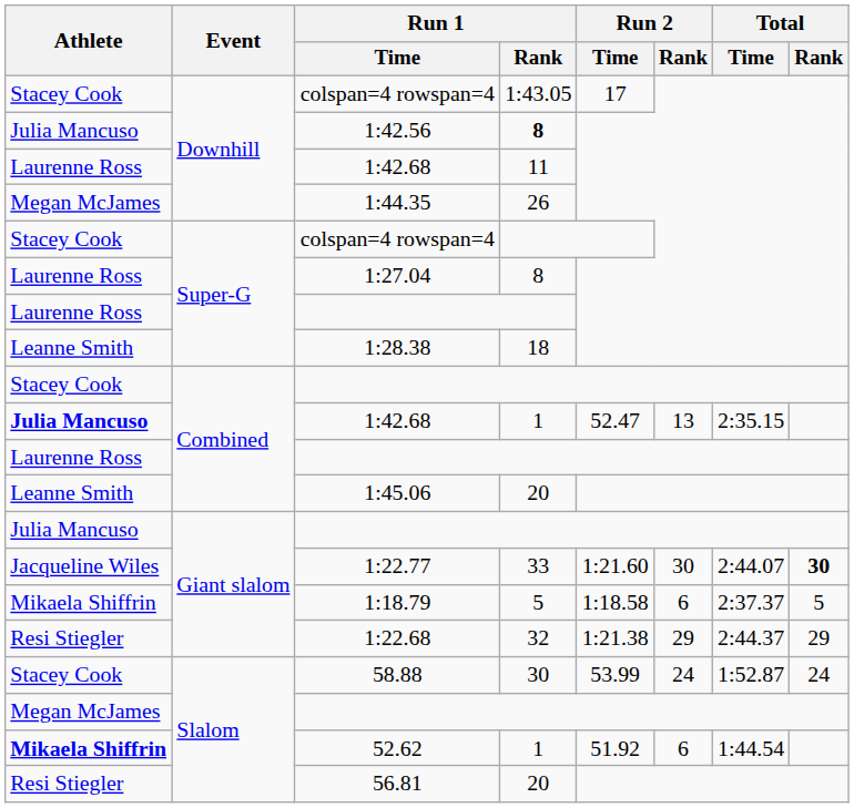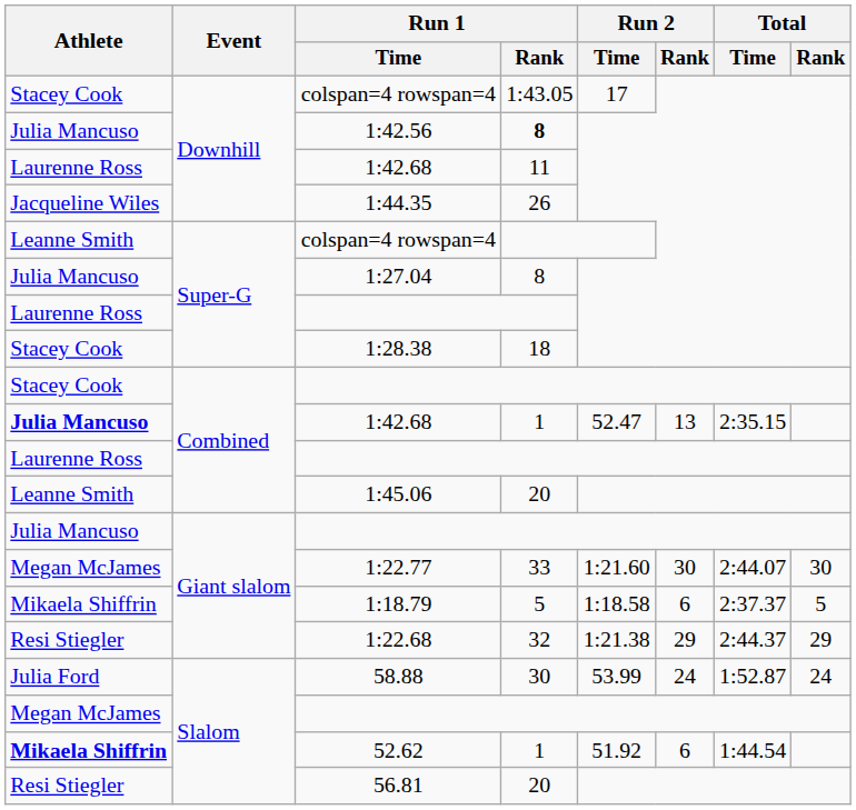1:44.35 | Athlete: Megan McJames -> Jacqueline Wiles
Super-G / colspan=4 rowspan=4 | Athlete: Stacey Cook -> Leanne Smith
1:27.04 | Athlete: Laurenne Ross -> Julia Mancuso
1:28.38 | Athlete: Leanne Smith -> Stacey Cook
1:22.77 | Athlete: Jacqueline Wiles -> Megan McJames
1:22.77 | Total / Rank: bold -> normal
58.88 | Athlete: Stacey Cook -> Julia Ford
